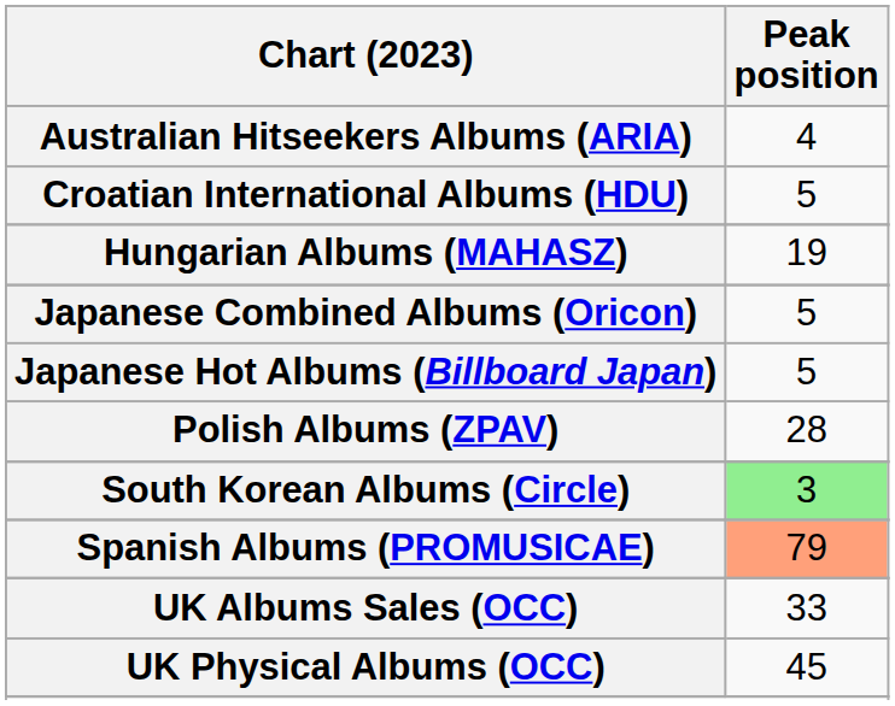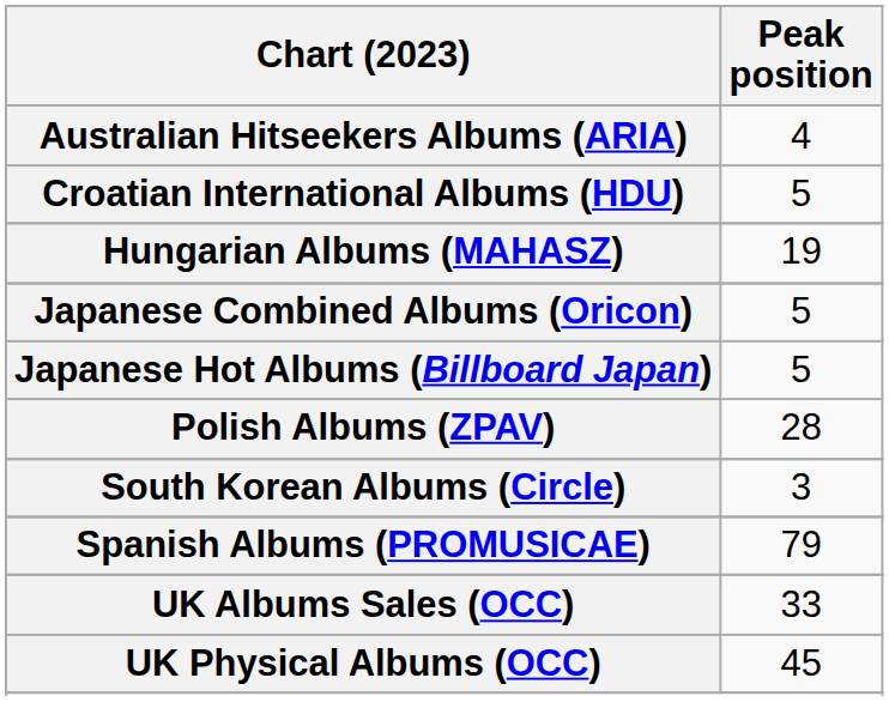South Korean Albums (Circle) | Peak position: lightgreen background -> no background
Spanish Albums (PROMUSICAE) | Peak position: lightsalmon background -> no background
